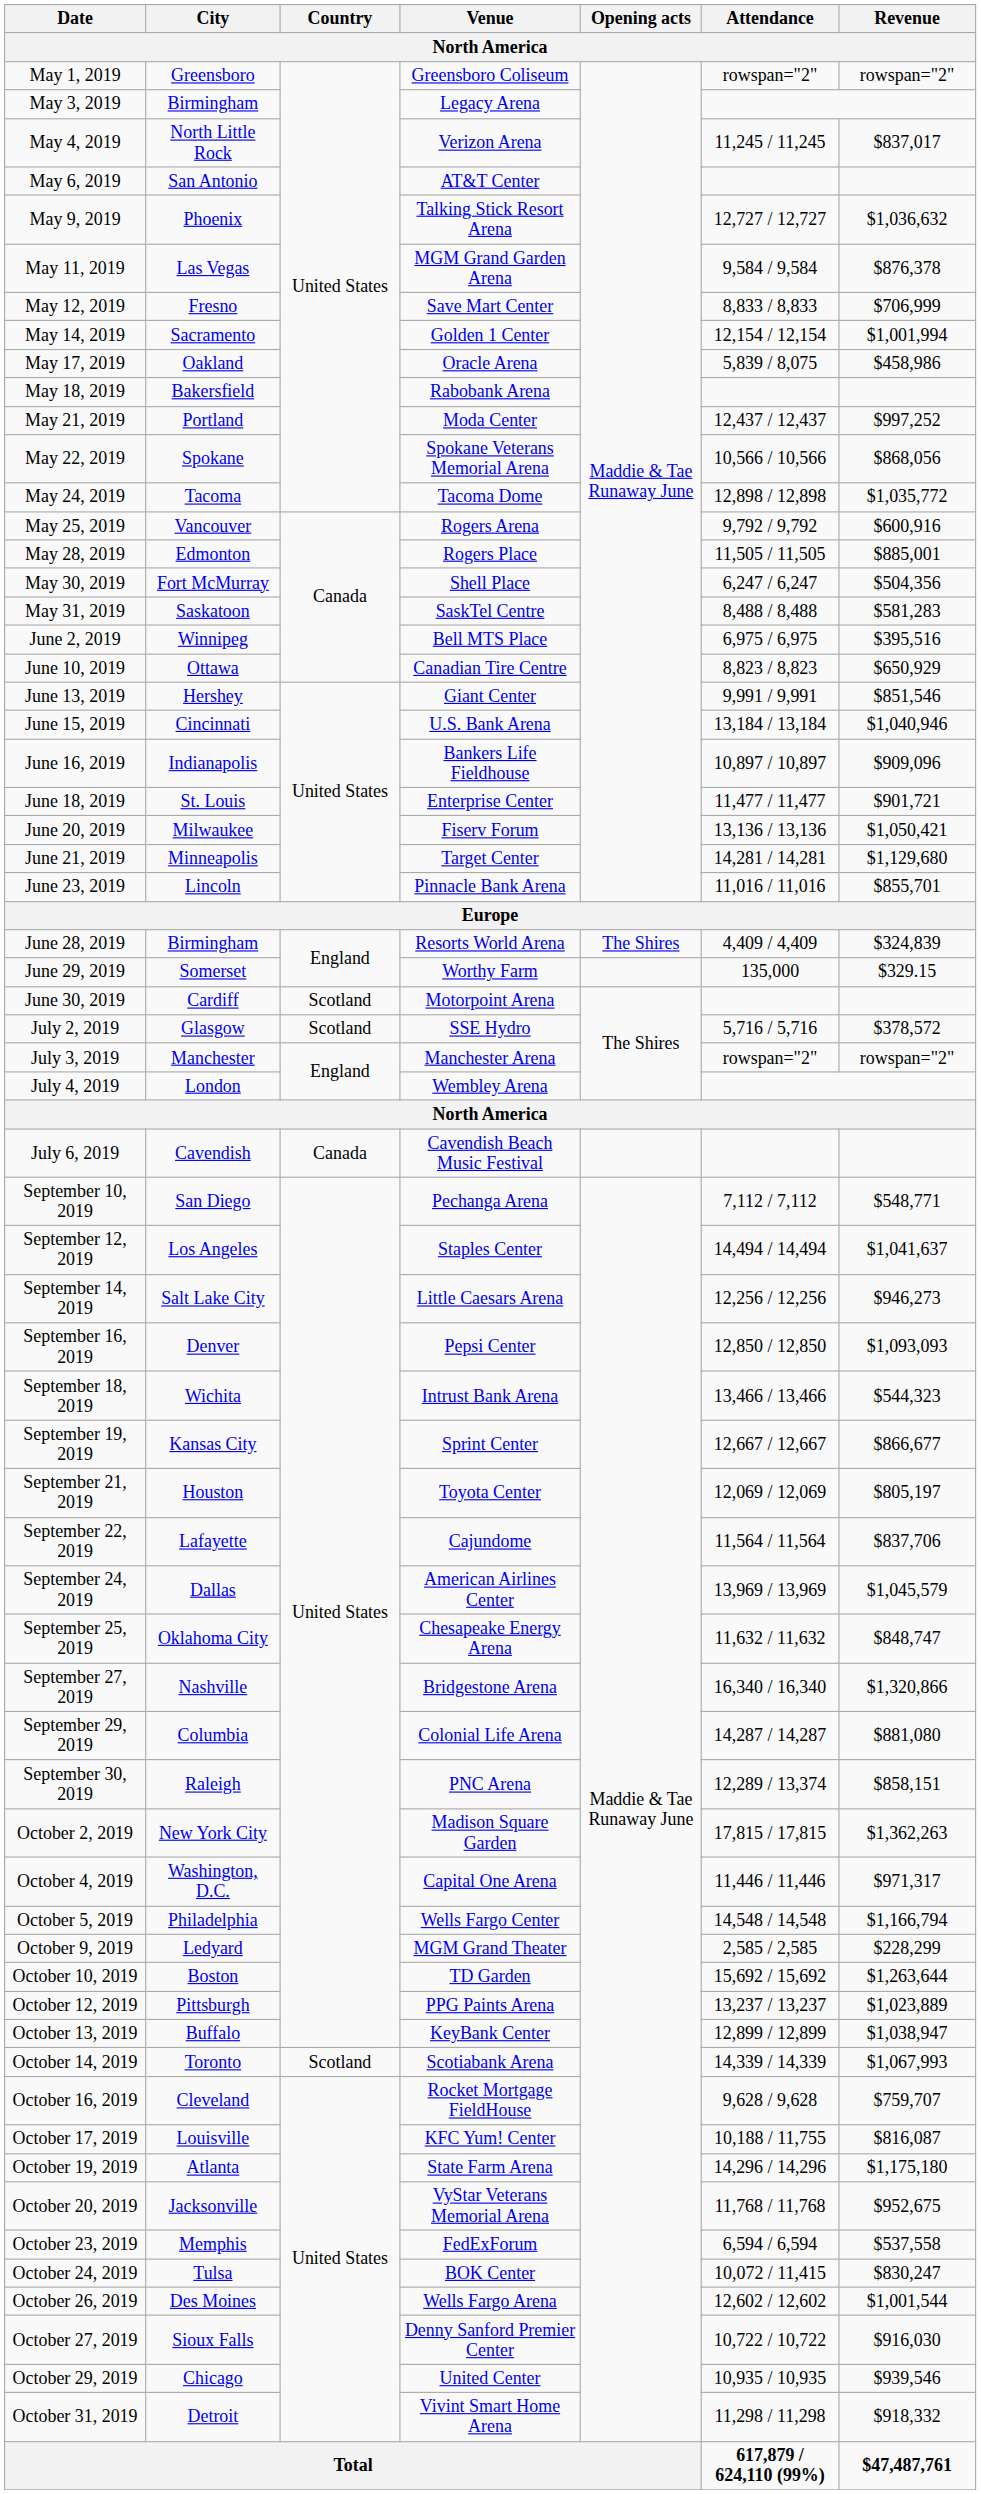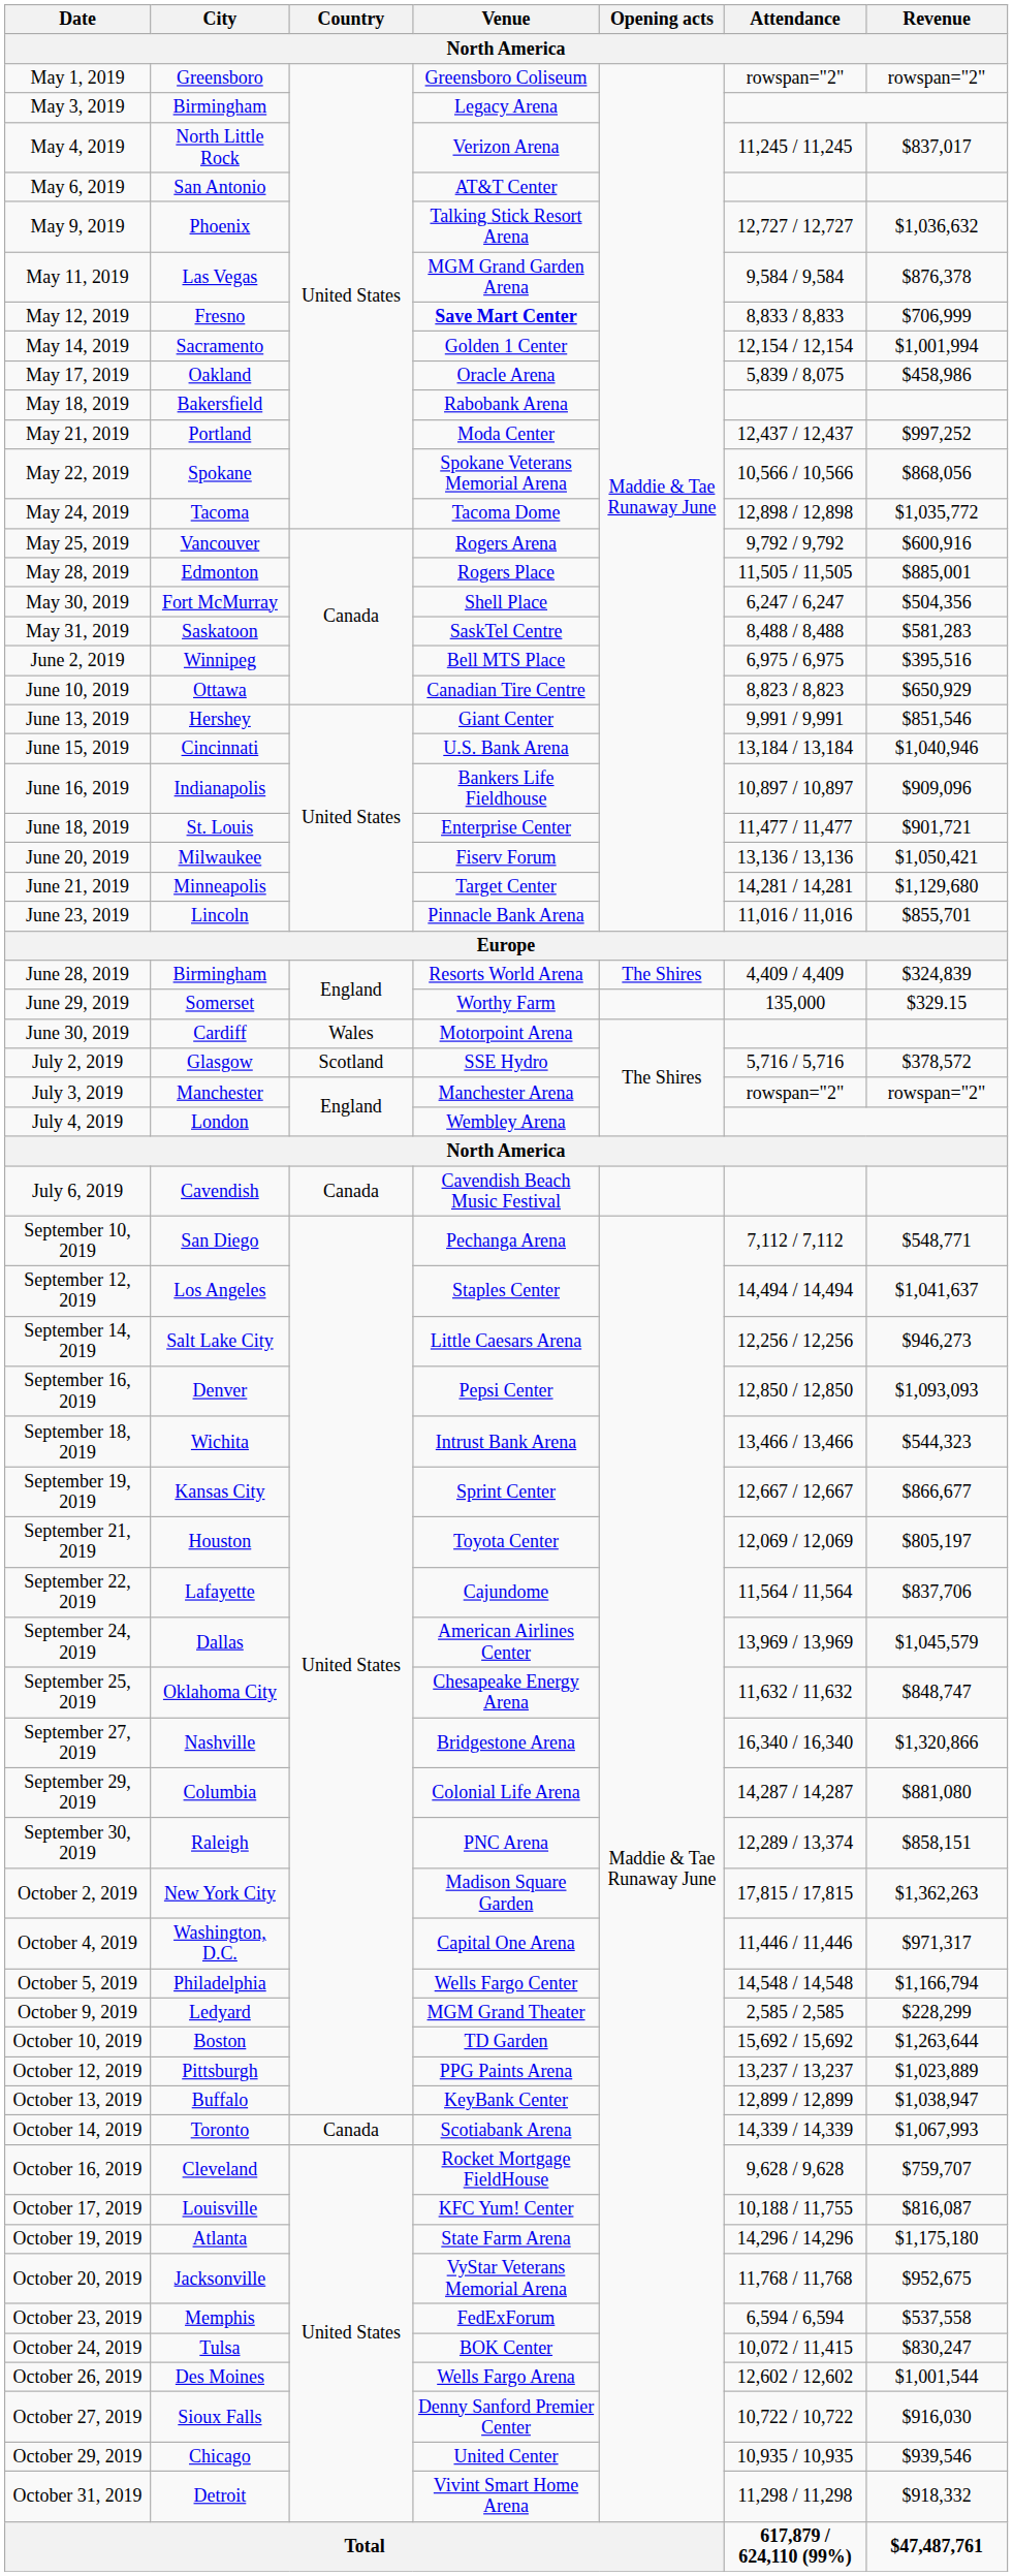May 12, 2019 | Venue: normal -> bold
June 30, 2019 | Country: Scotland -> Wales
October 14, 2019 | Country: Scotland -> Canada
